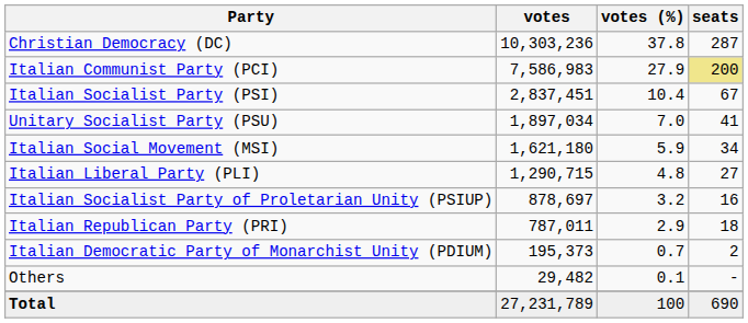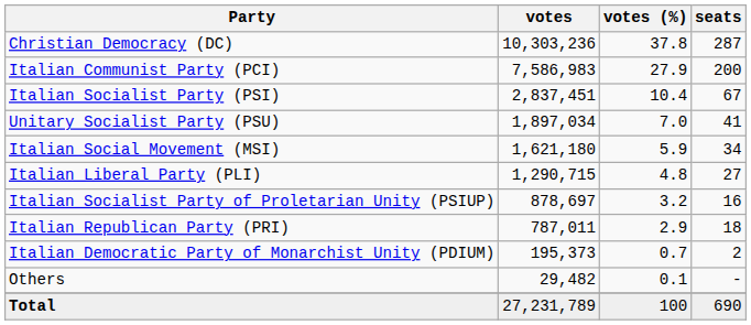Italian Communist Party (PCI) | seats: khaki background -> no background
